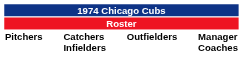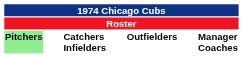Pitchers | column 1: no background -> lightgreen background
